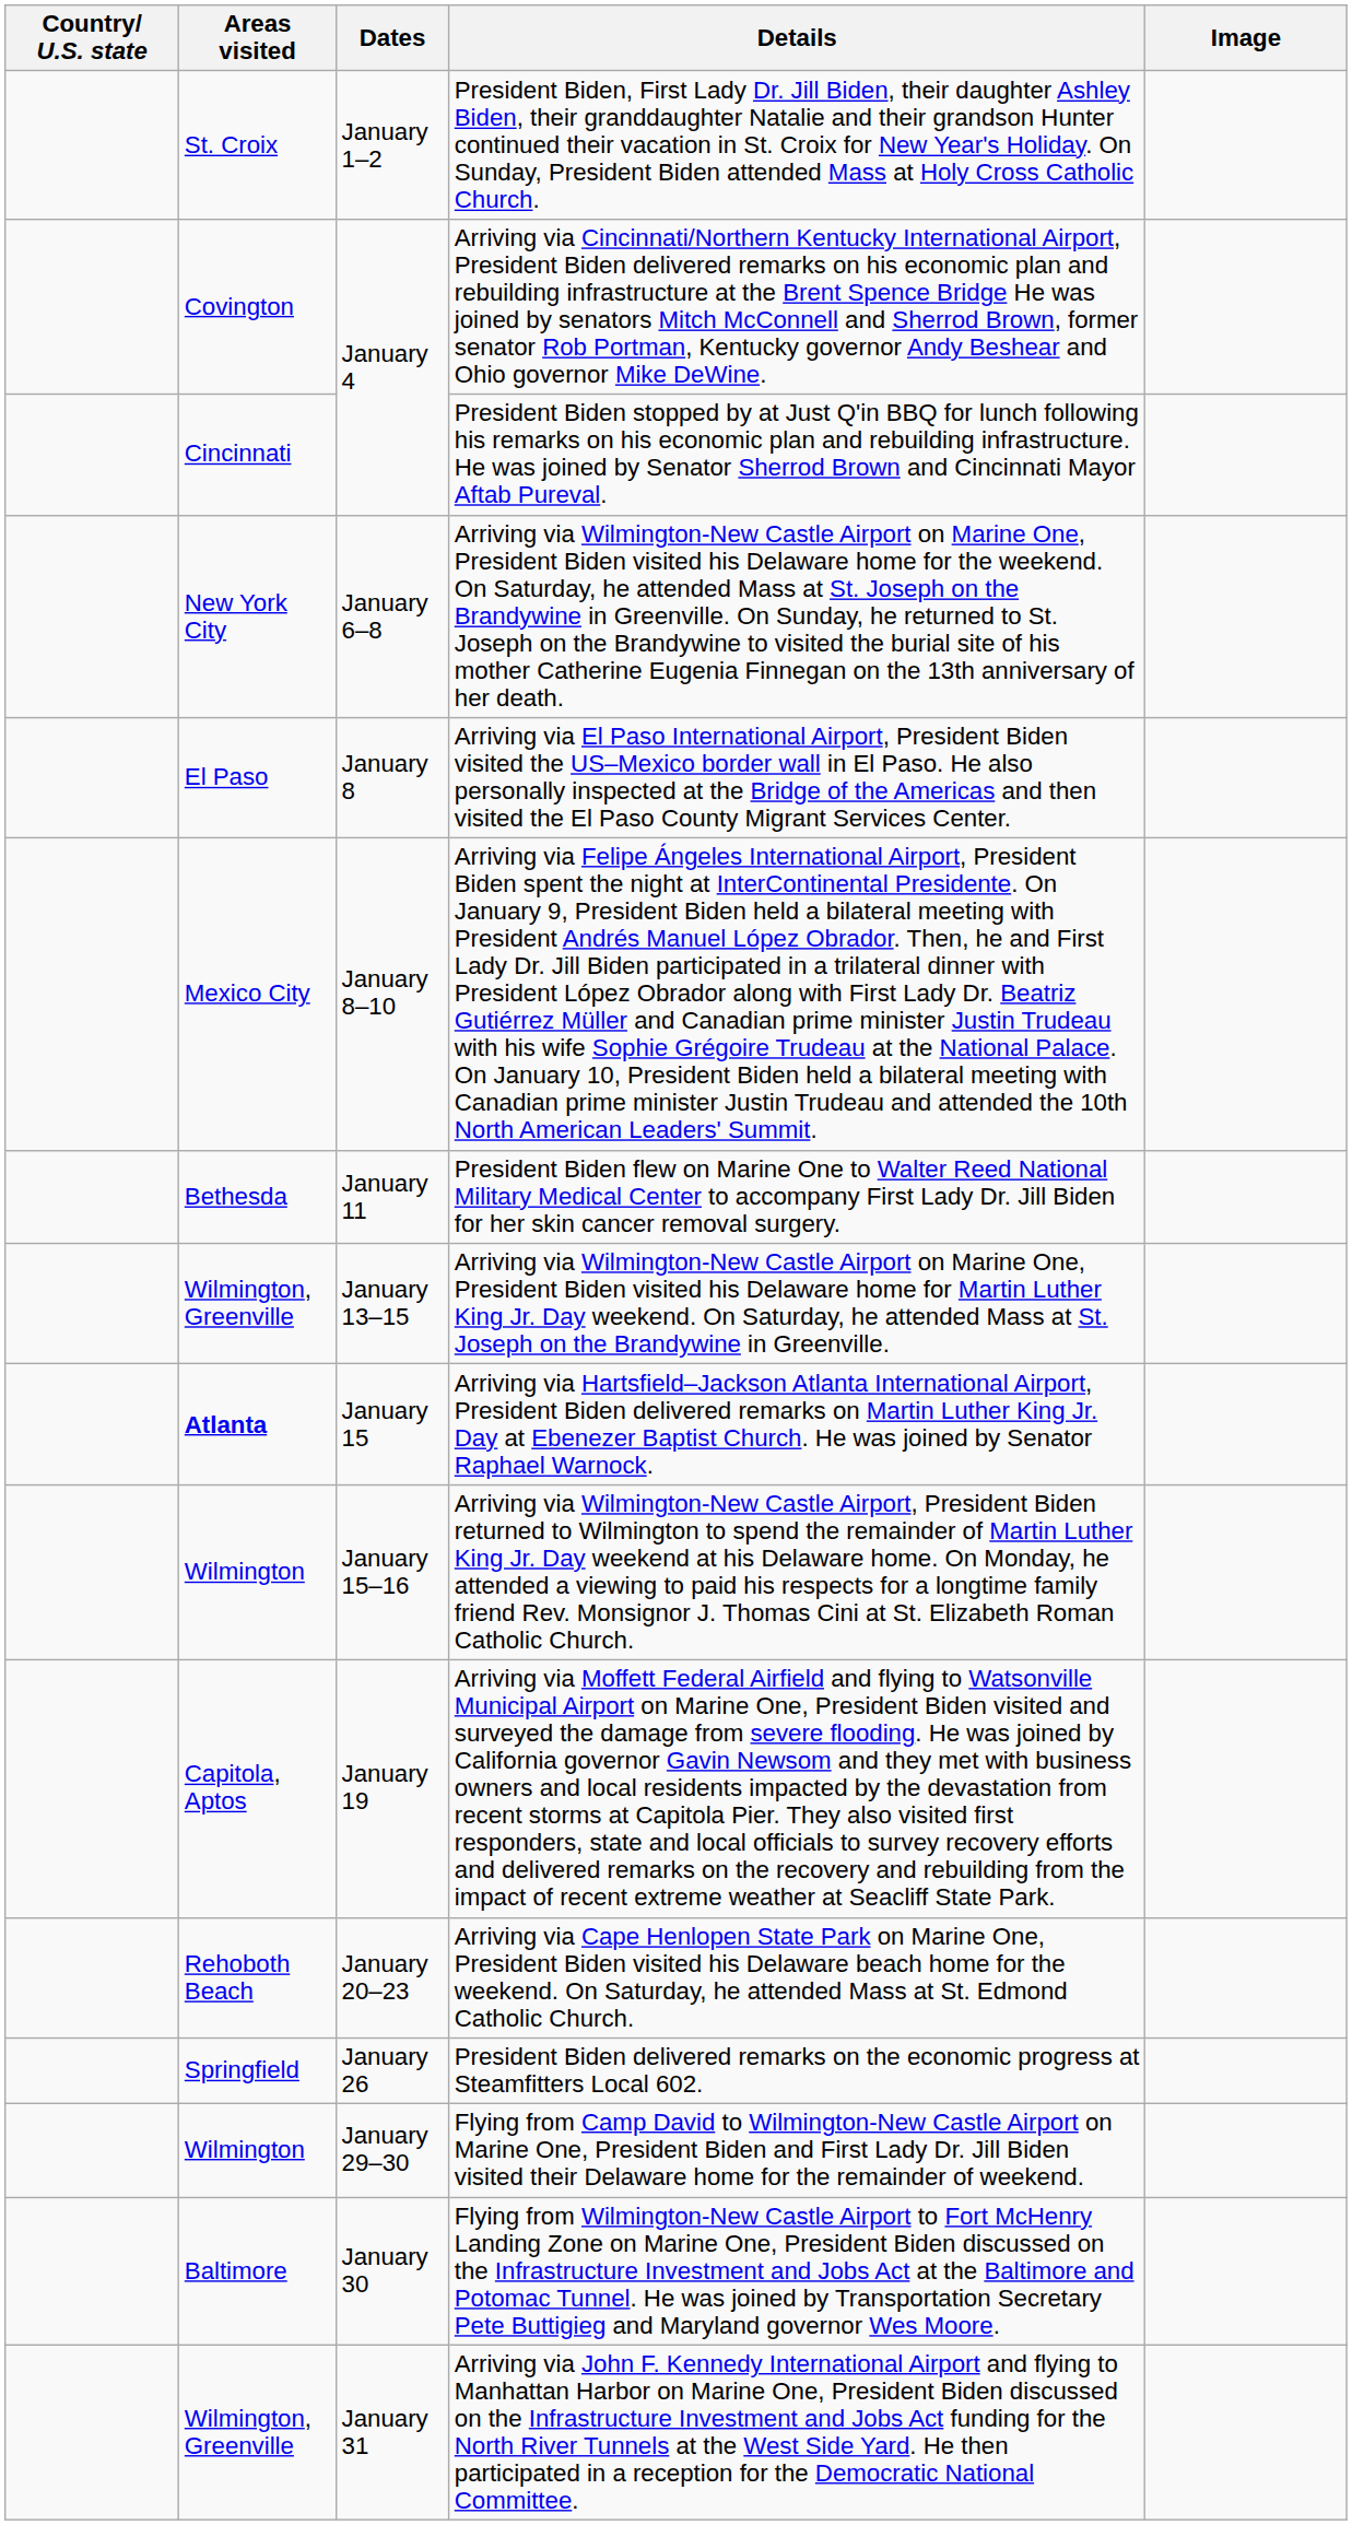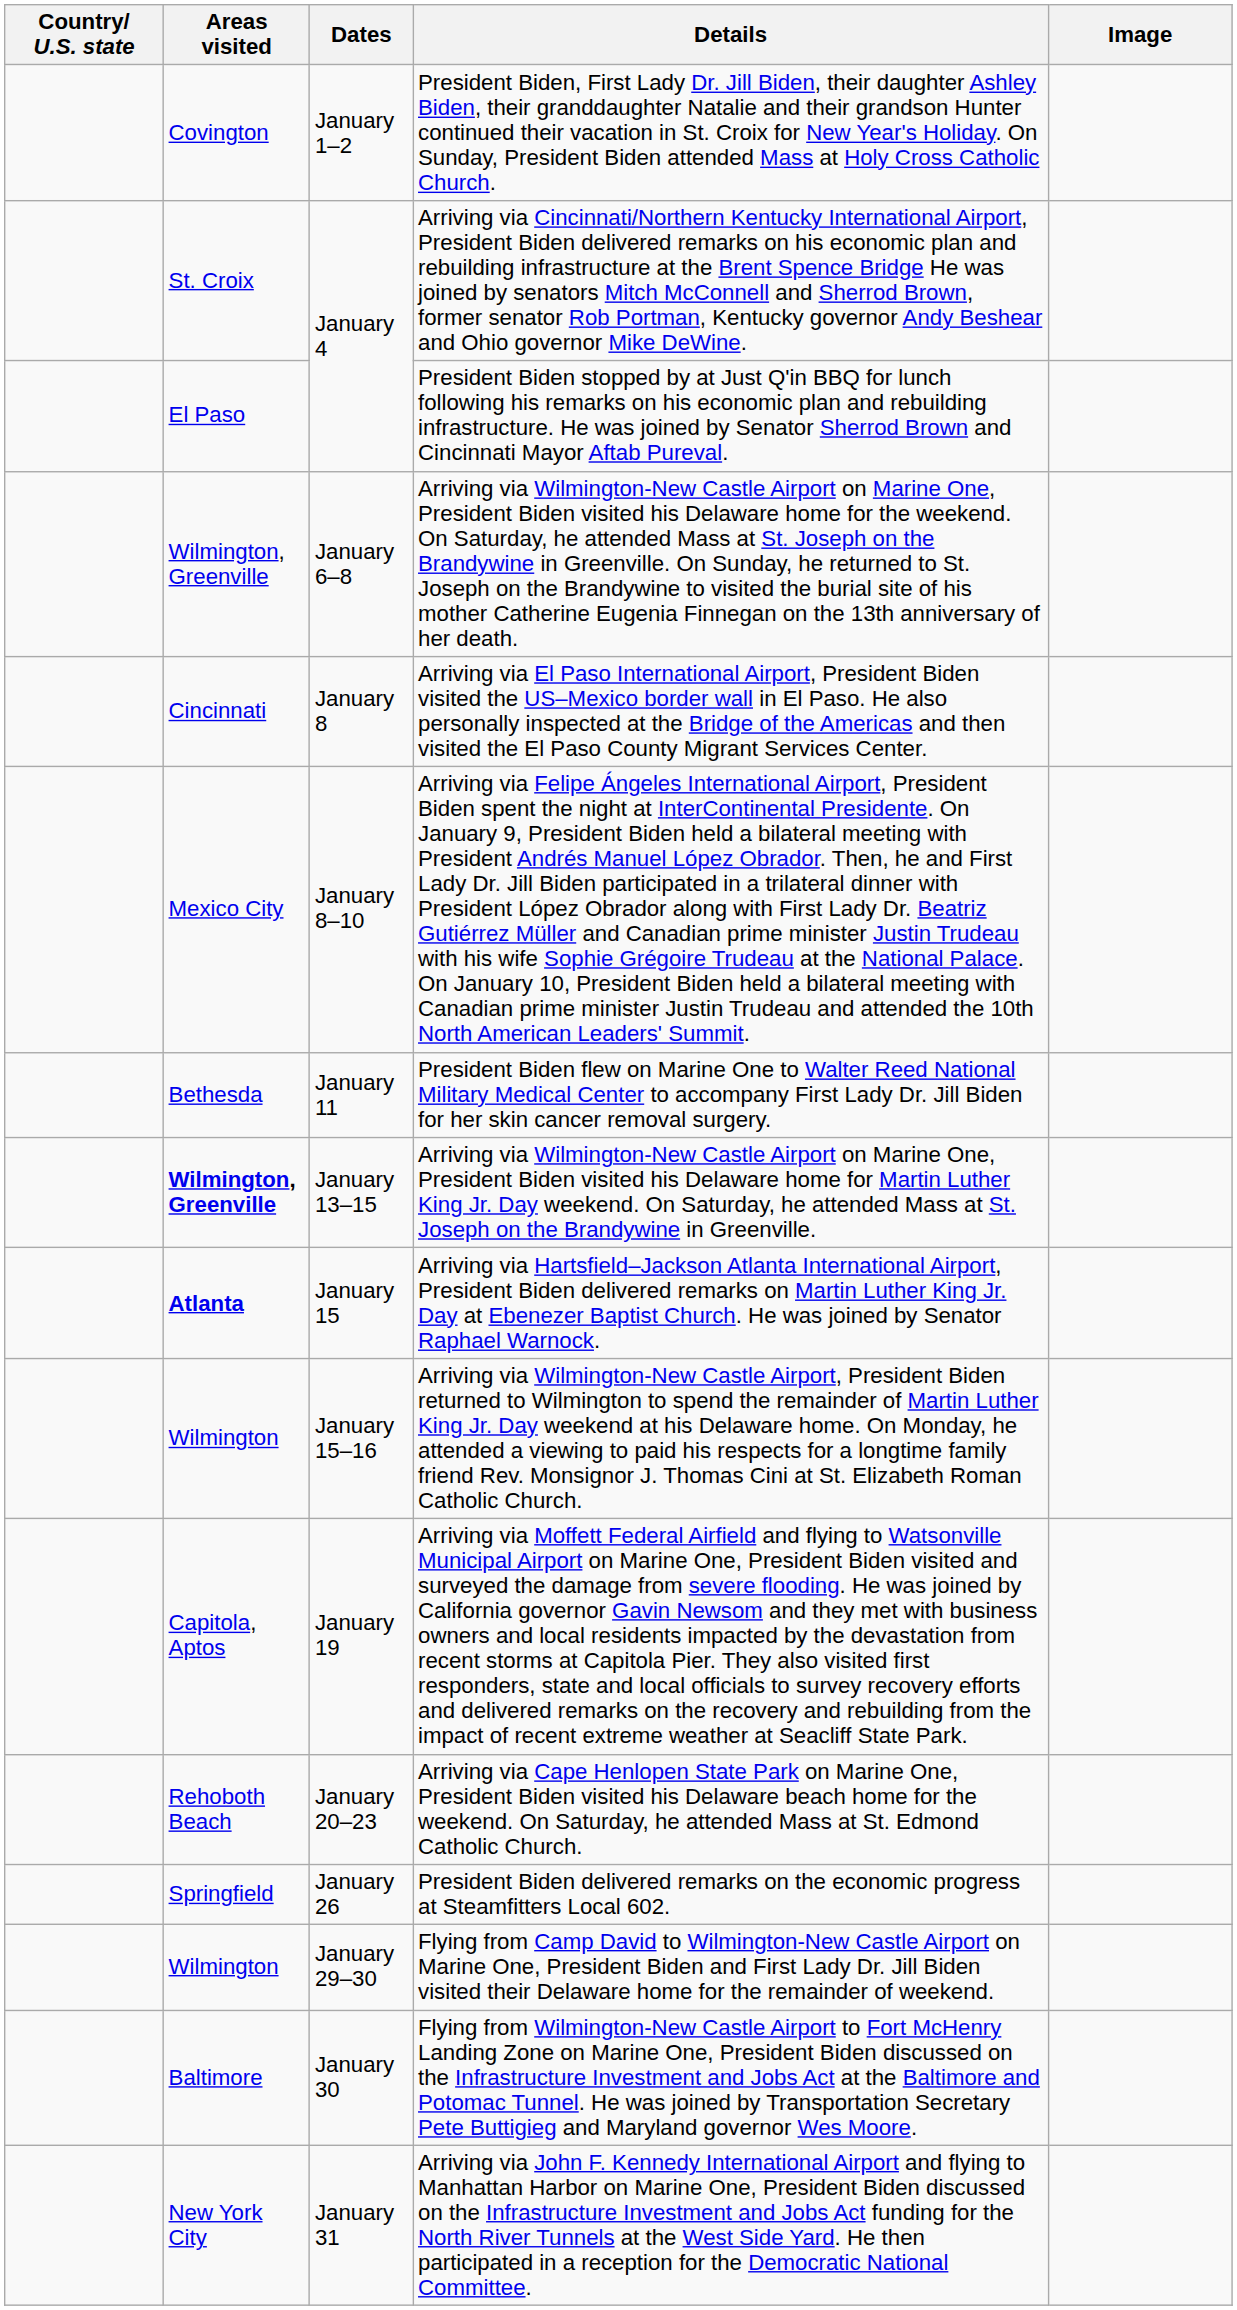row 2 | Areas visited: St. Croix -> Covington
row 3 | Areas visited: Covington -> St. Croix
row 4 | Areas visited: Cincinnati -> El Paso
row 5 | Areas visited: New York City -> Wilmington, Greenville
row 6 | Areas visited: El Paso -> Cincinnati
row 9 | Areas visited: normal -> bold
row 17 | Areas visited: Wilmington, Greenville -> New York City
